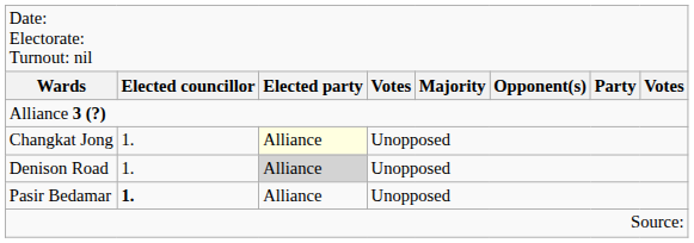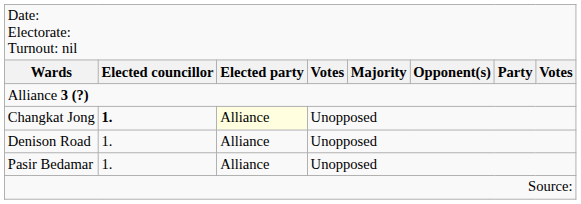Changkat Jong | column 2: normal -> bold
Denison Road | column 3: lightgrey background -> no background
Pasir Bedamar | column 2: bold -> normal
